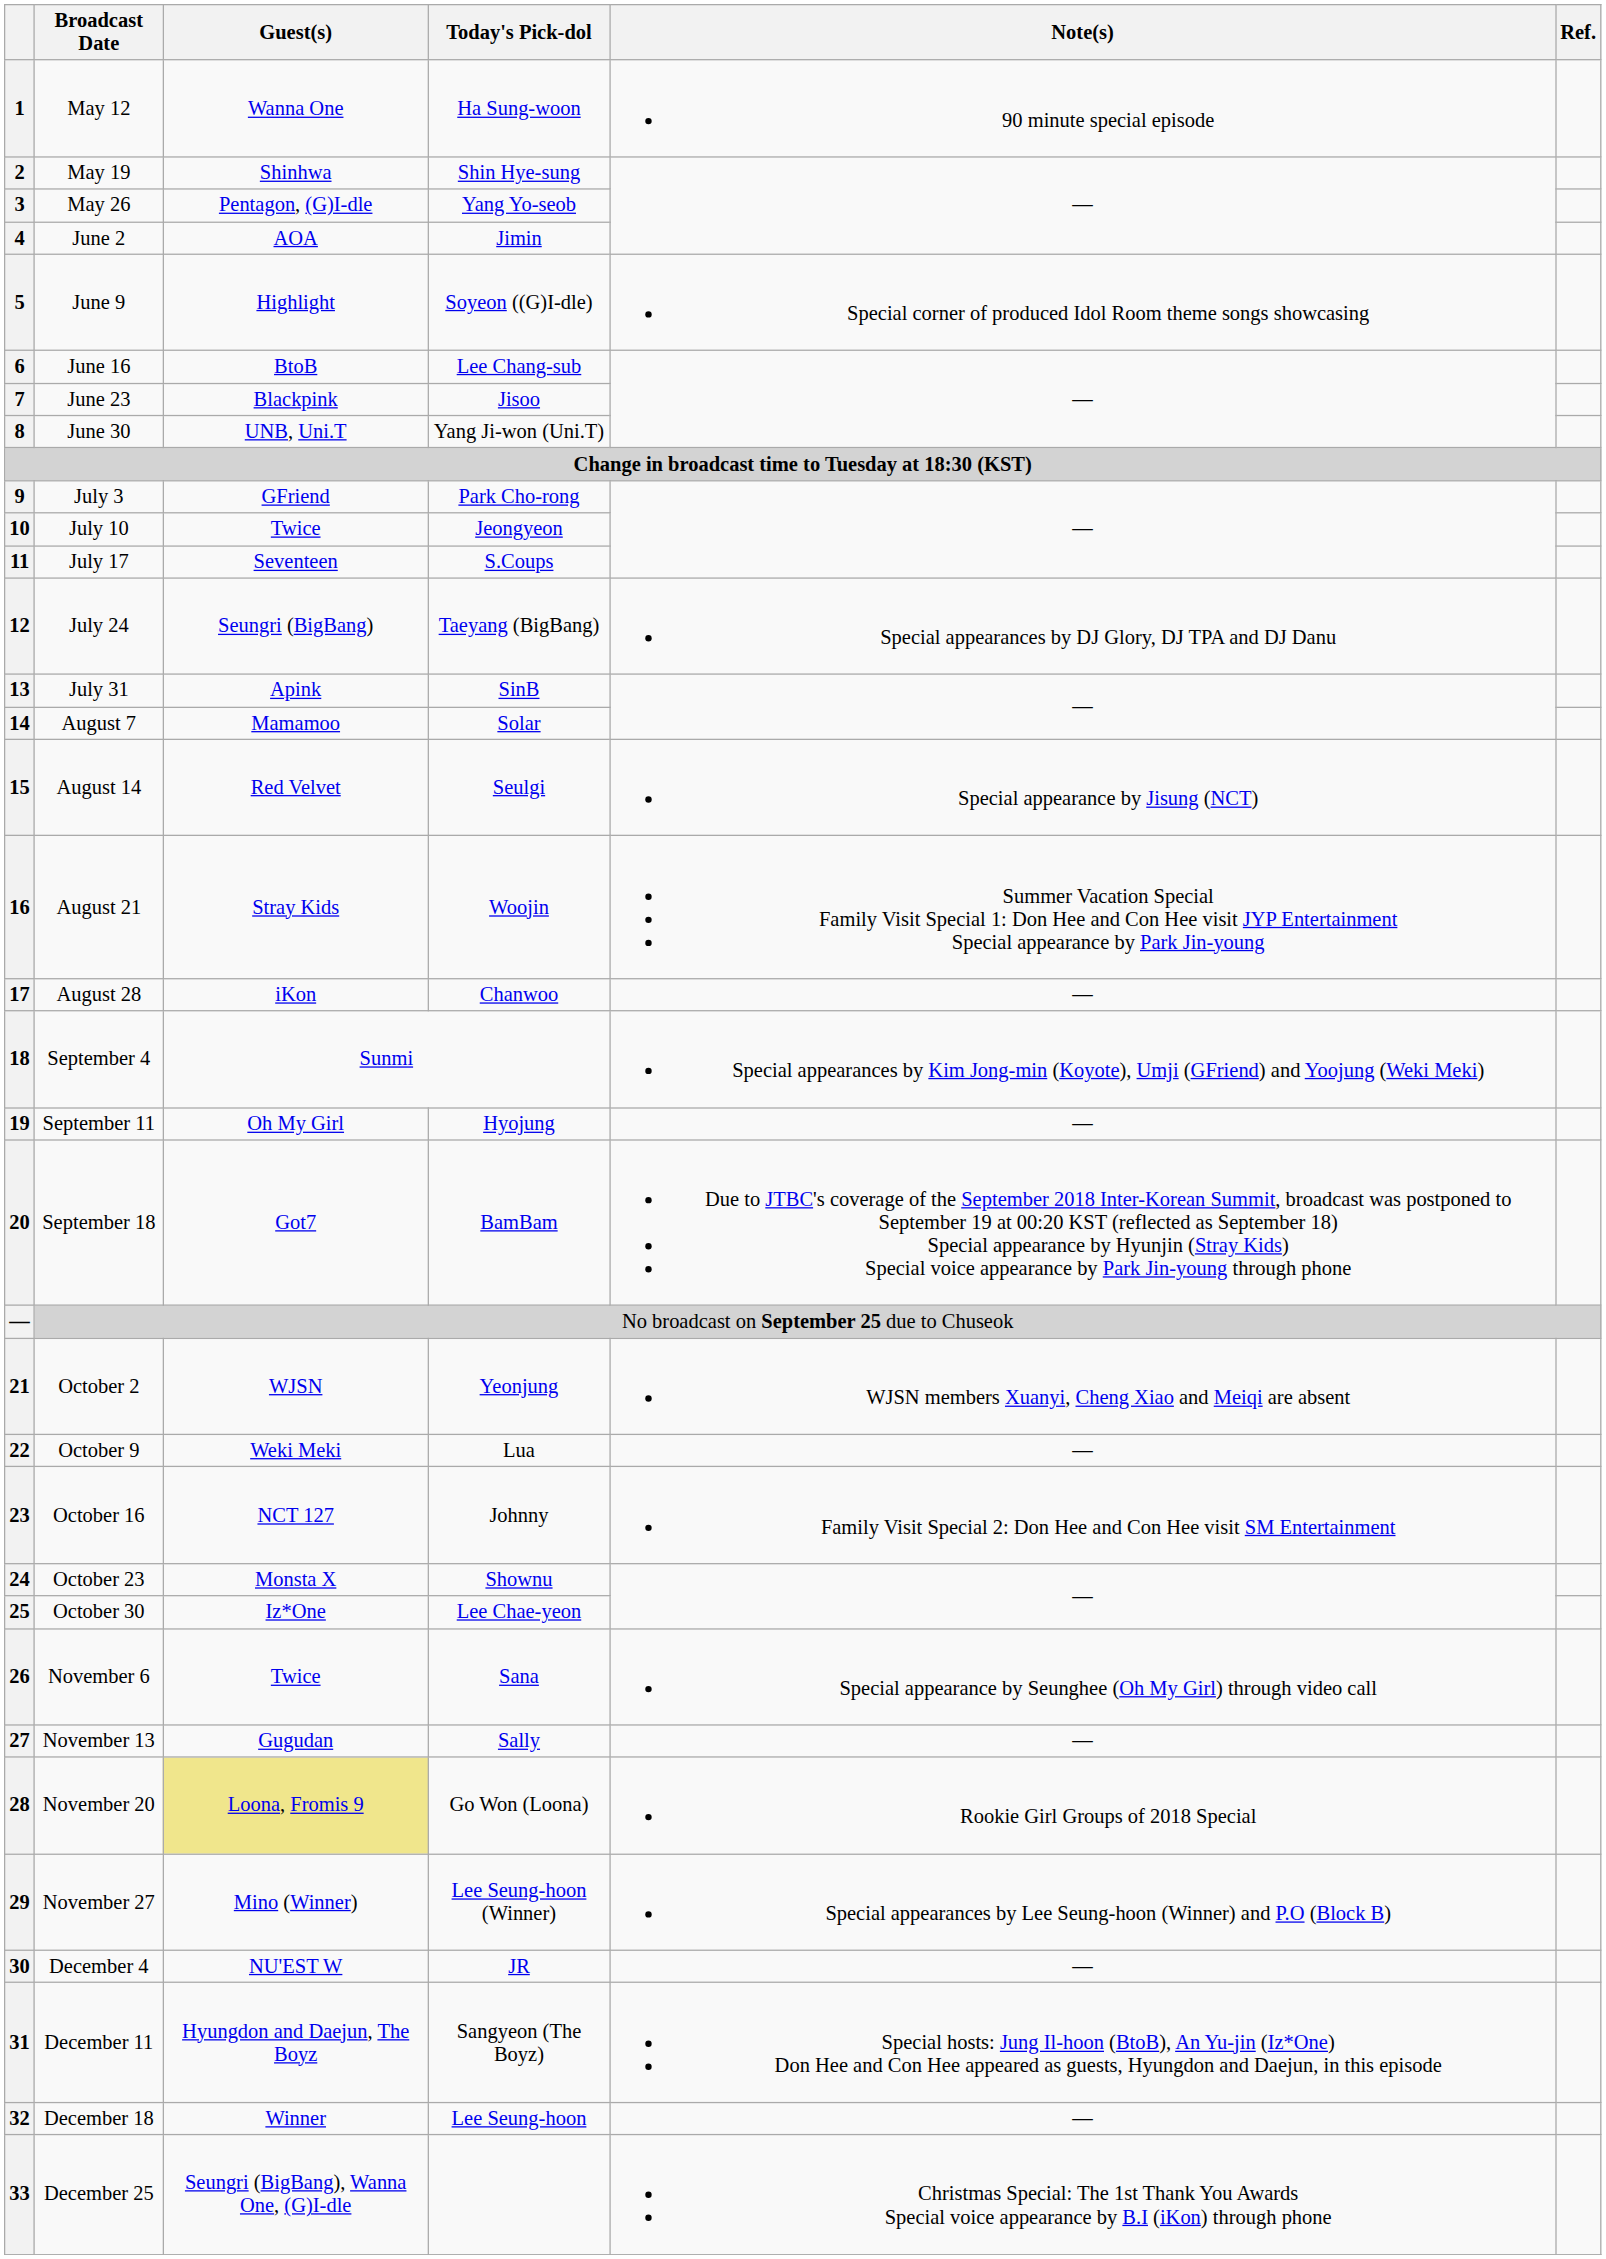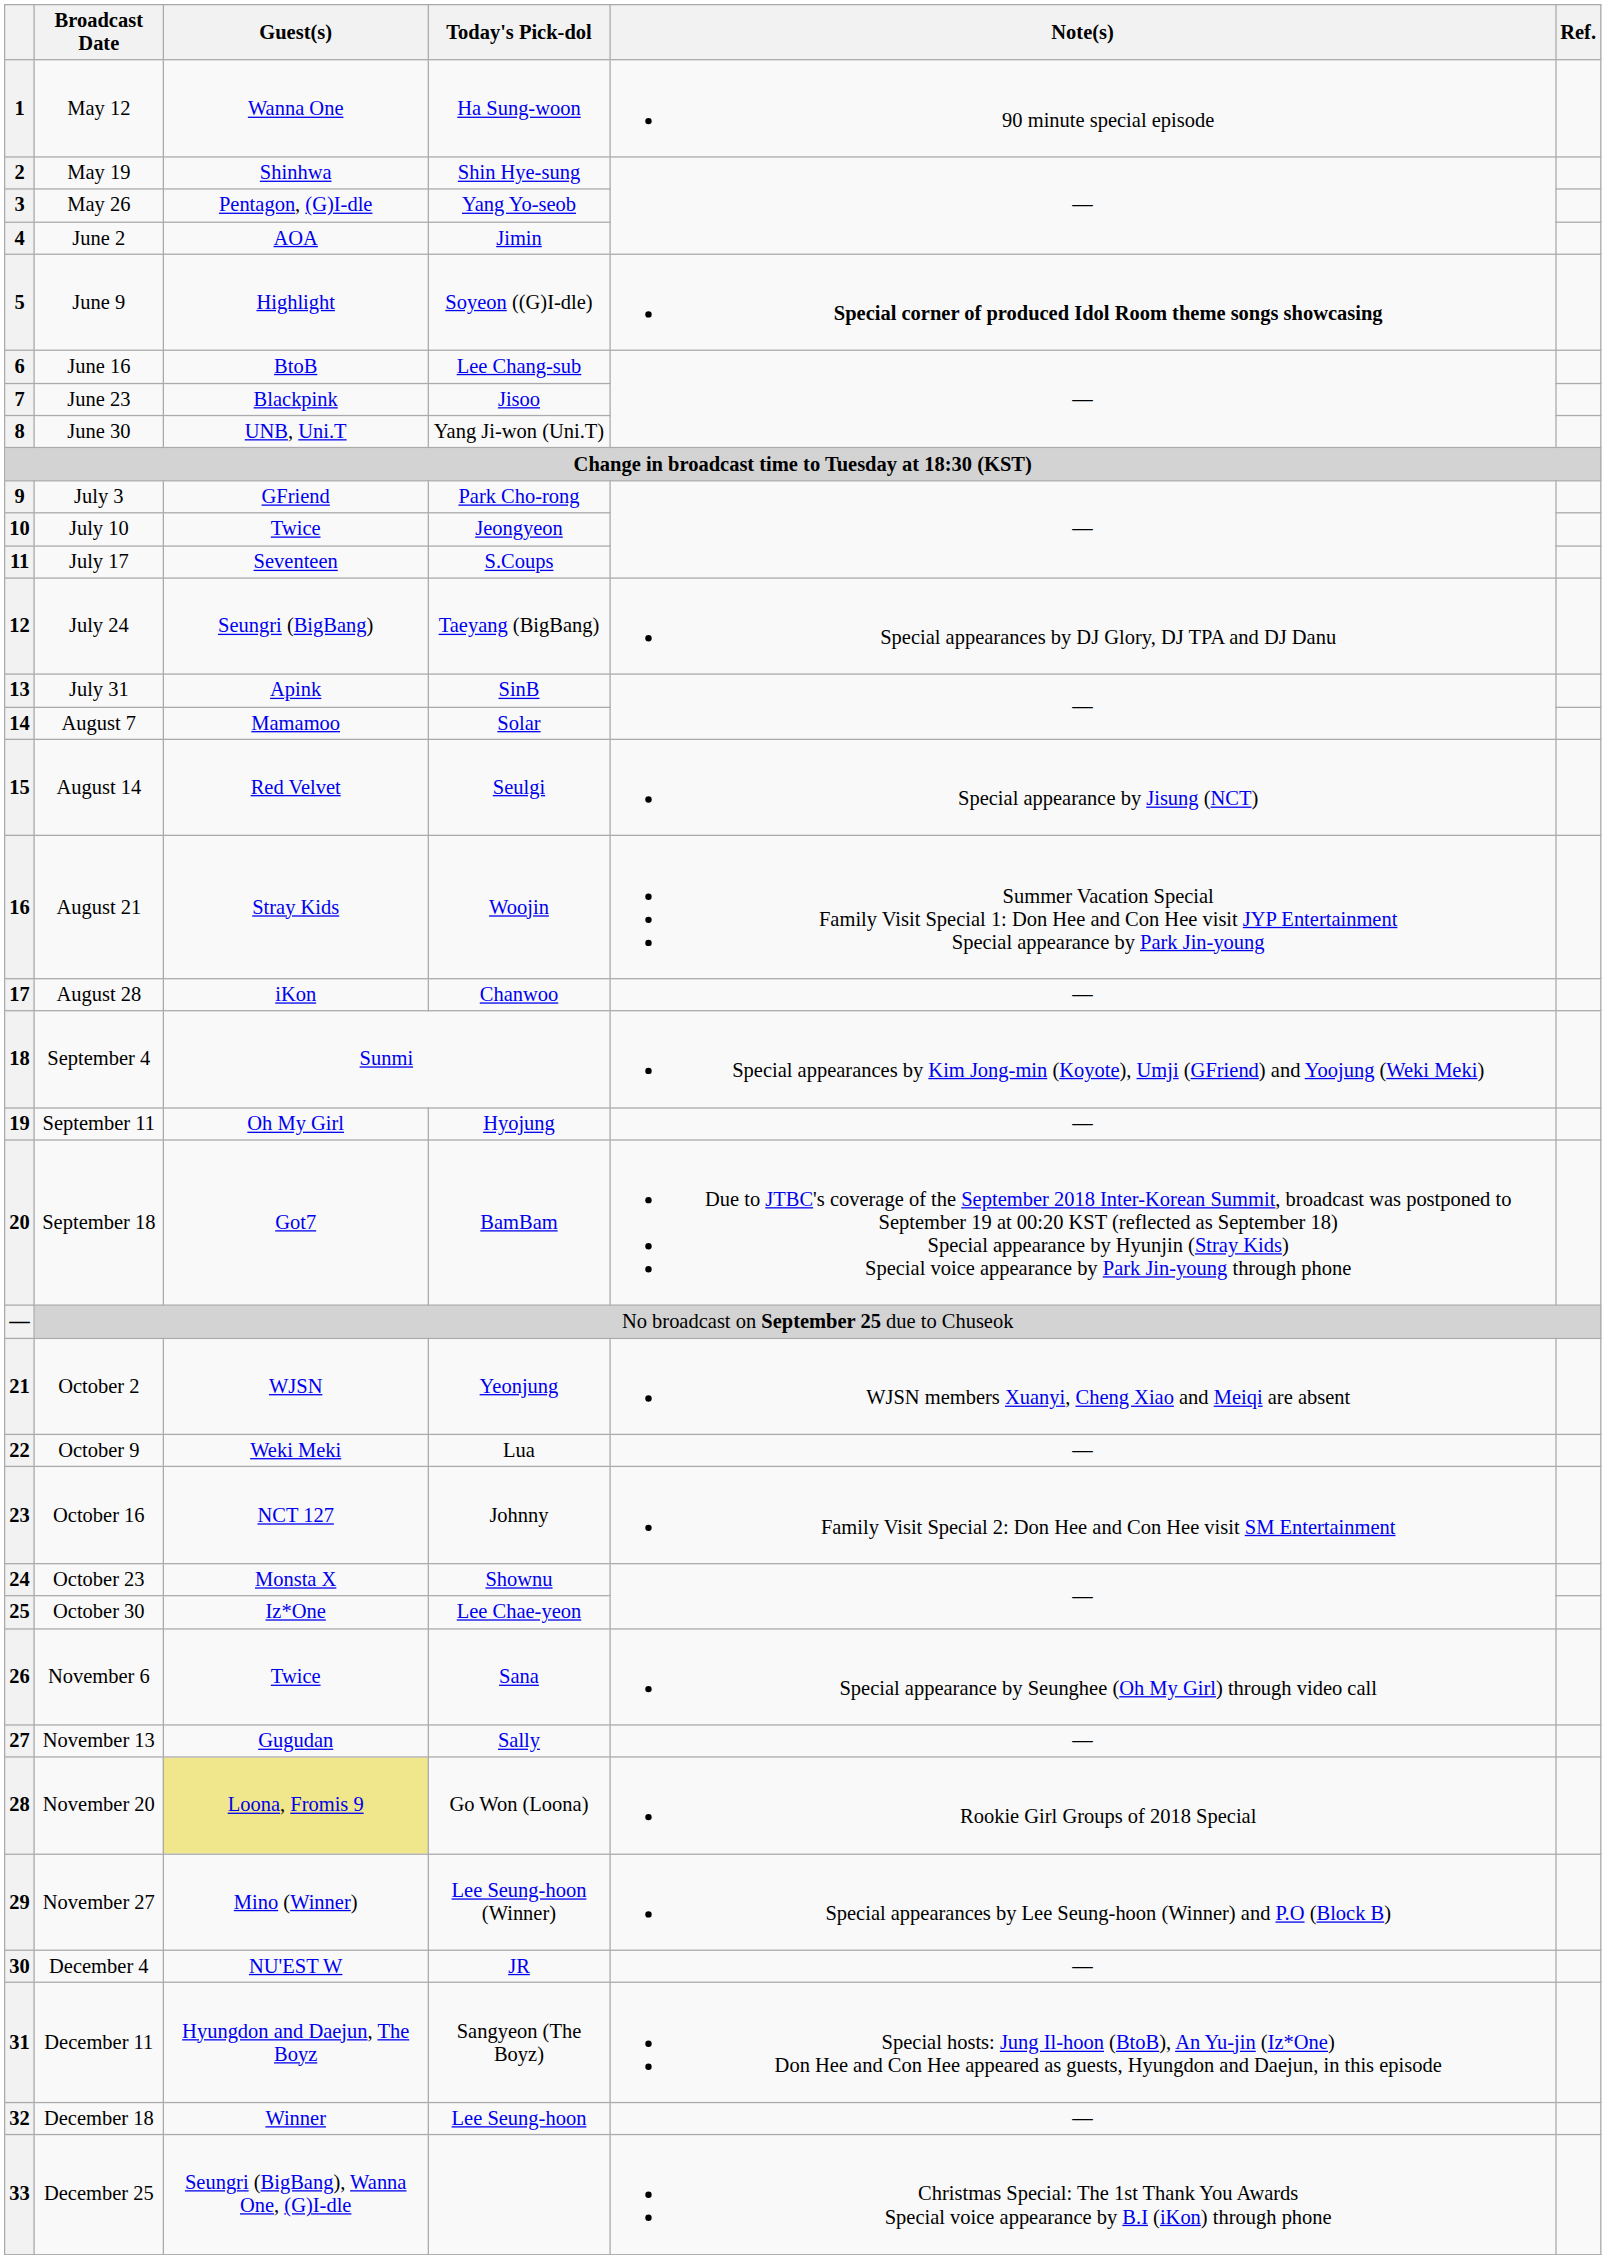June 9 | Note(s): normal -> bold
